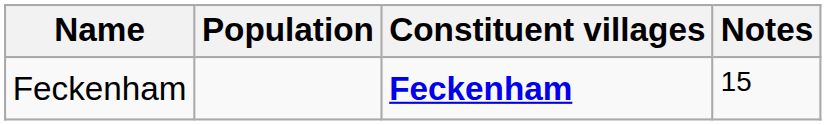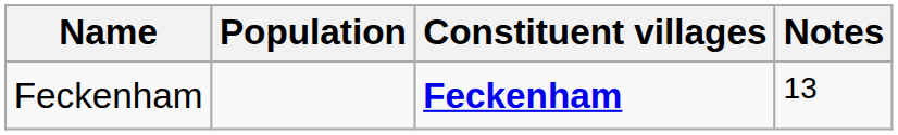row 2 | Notes: 15 -> 13
